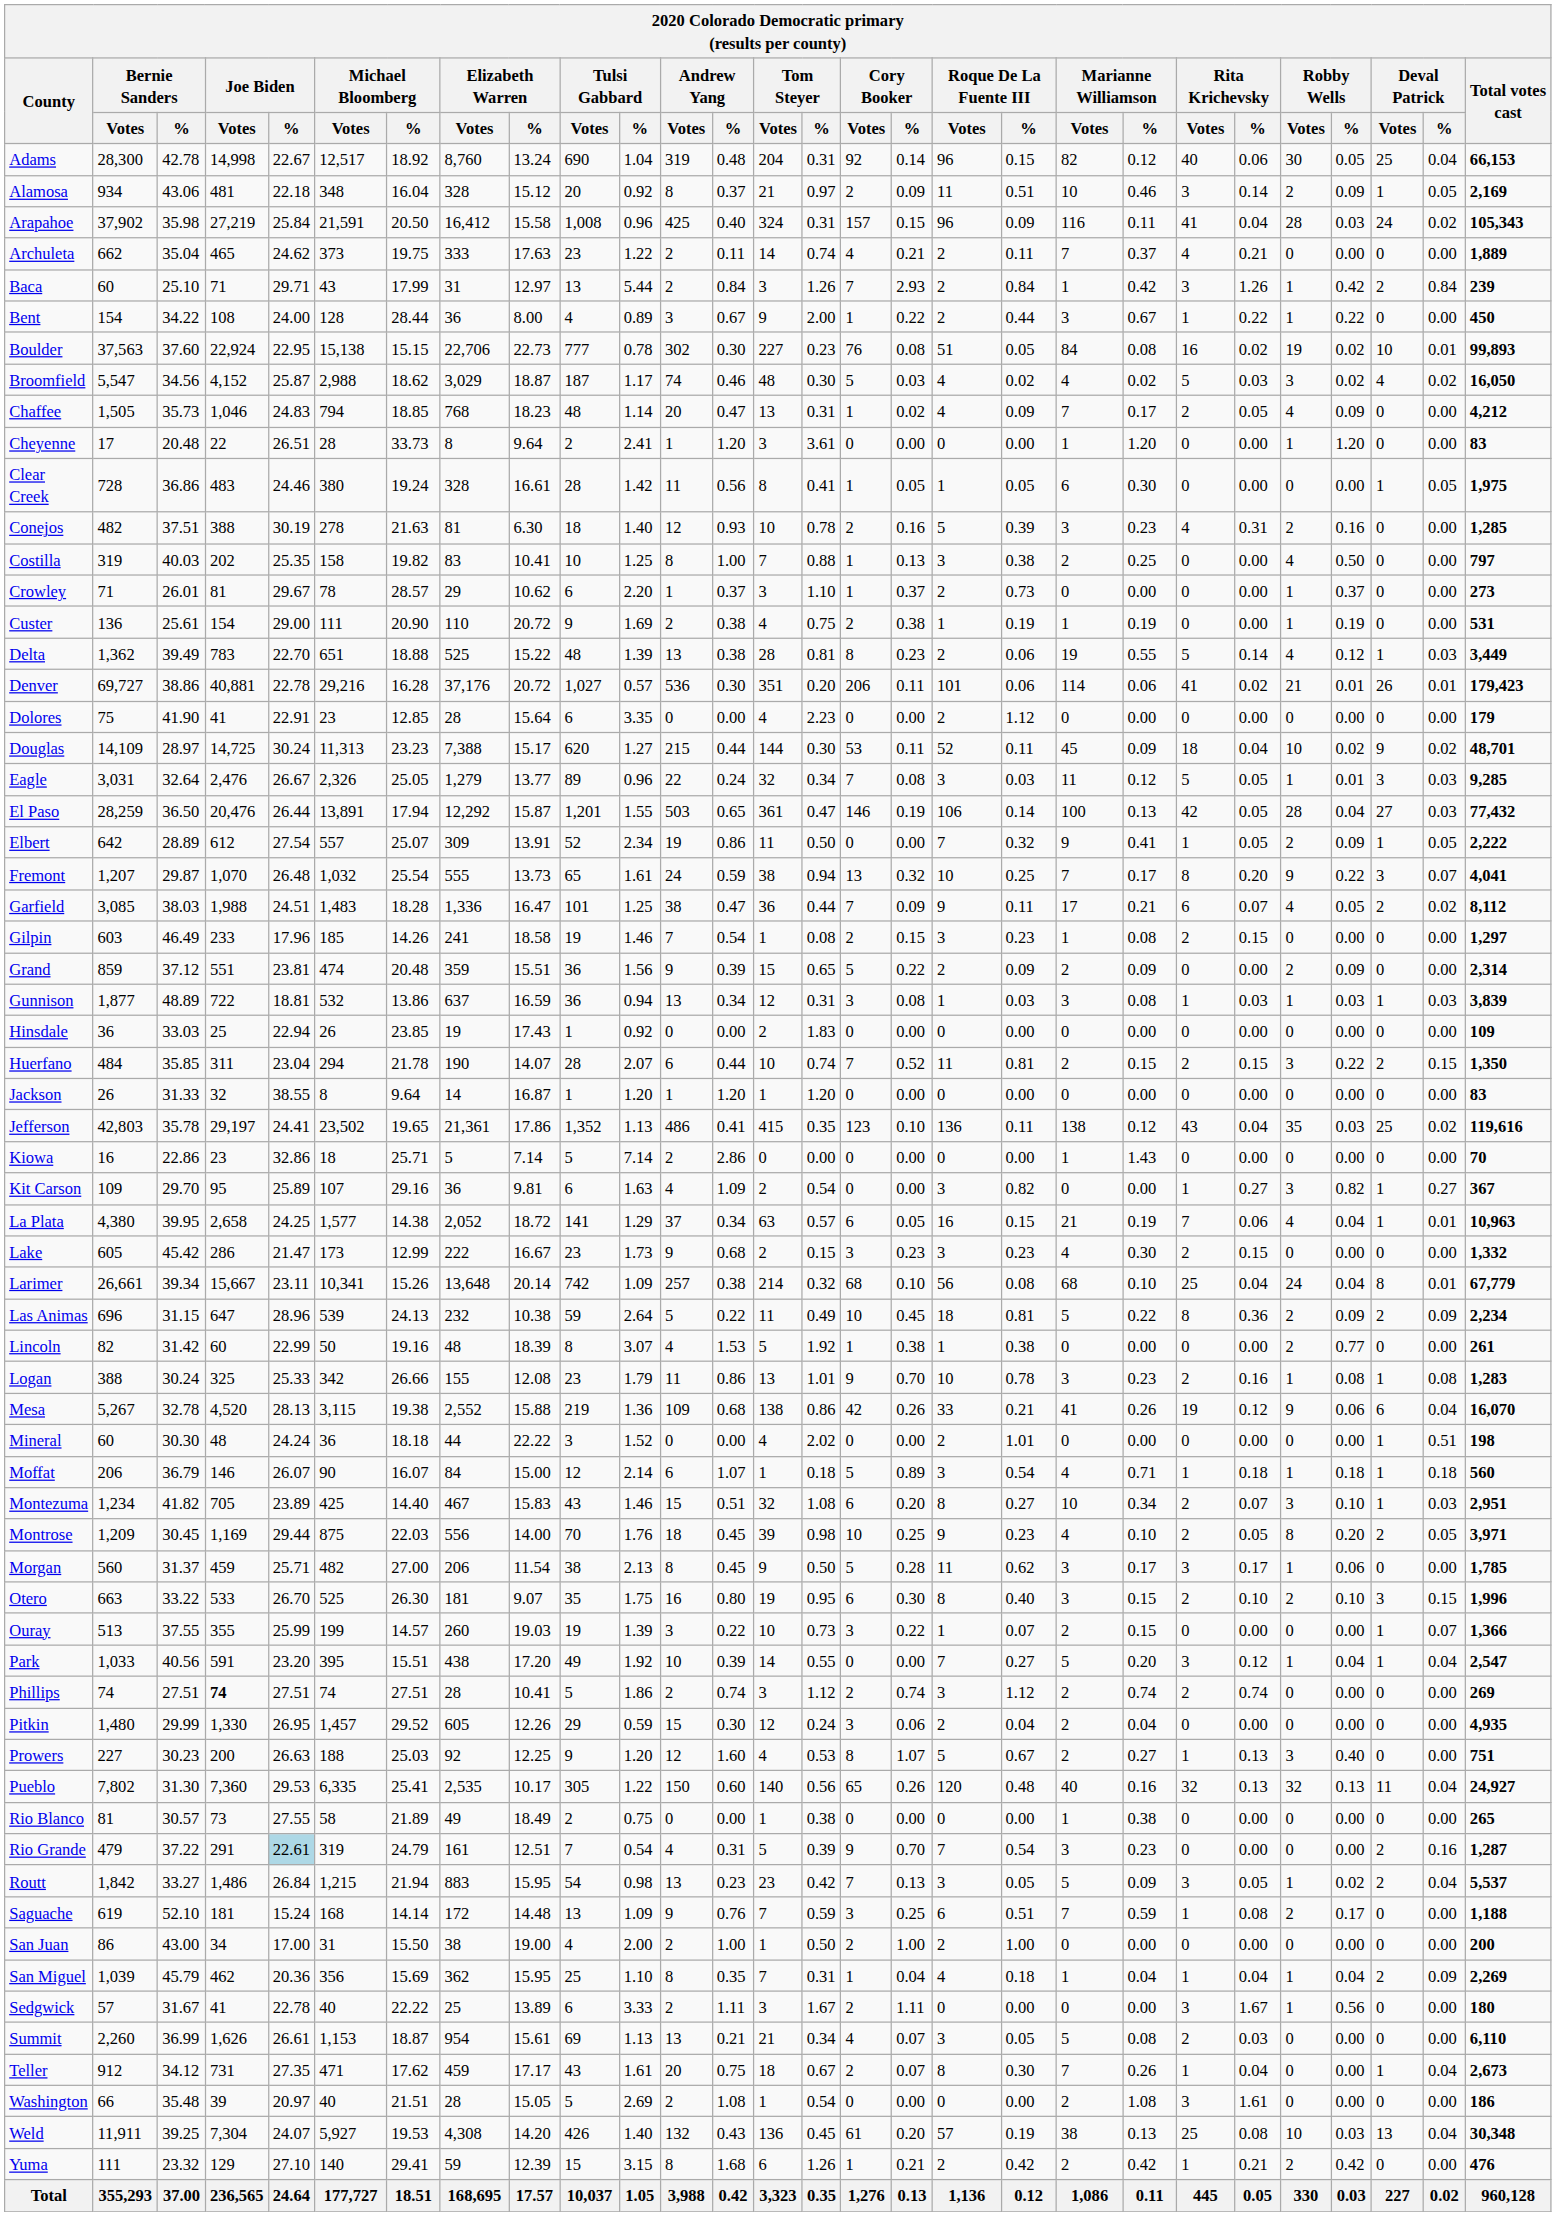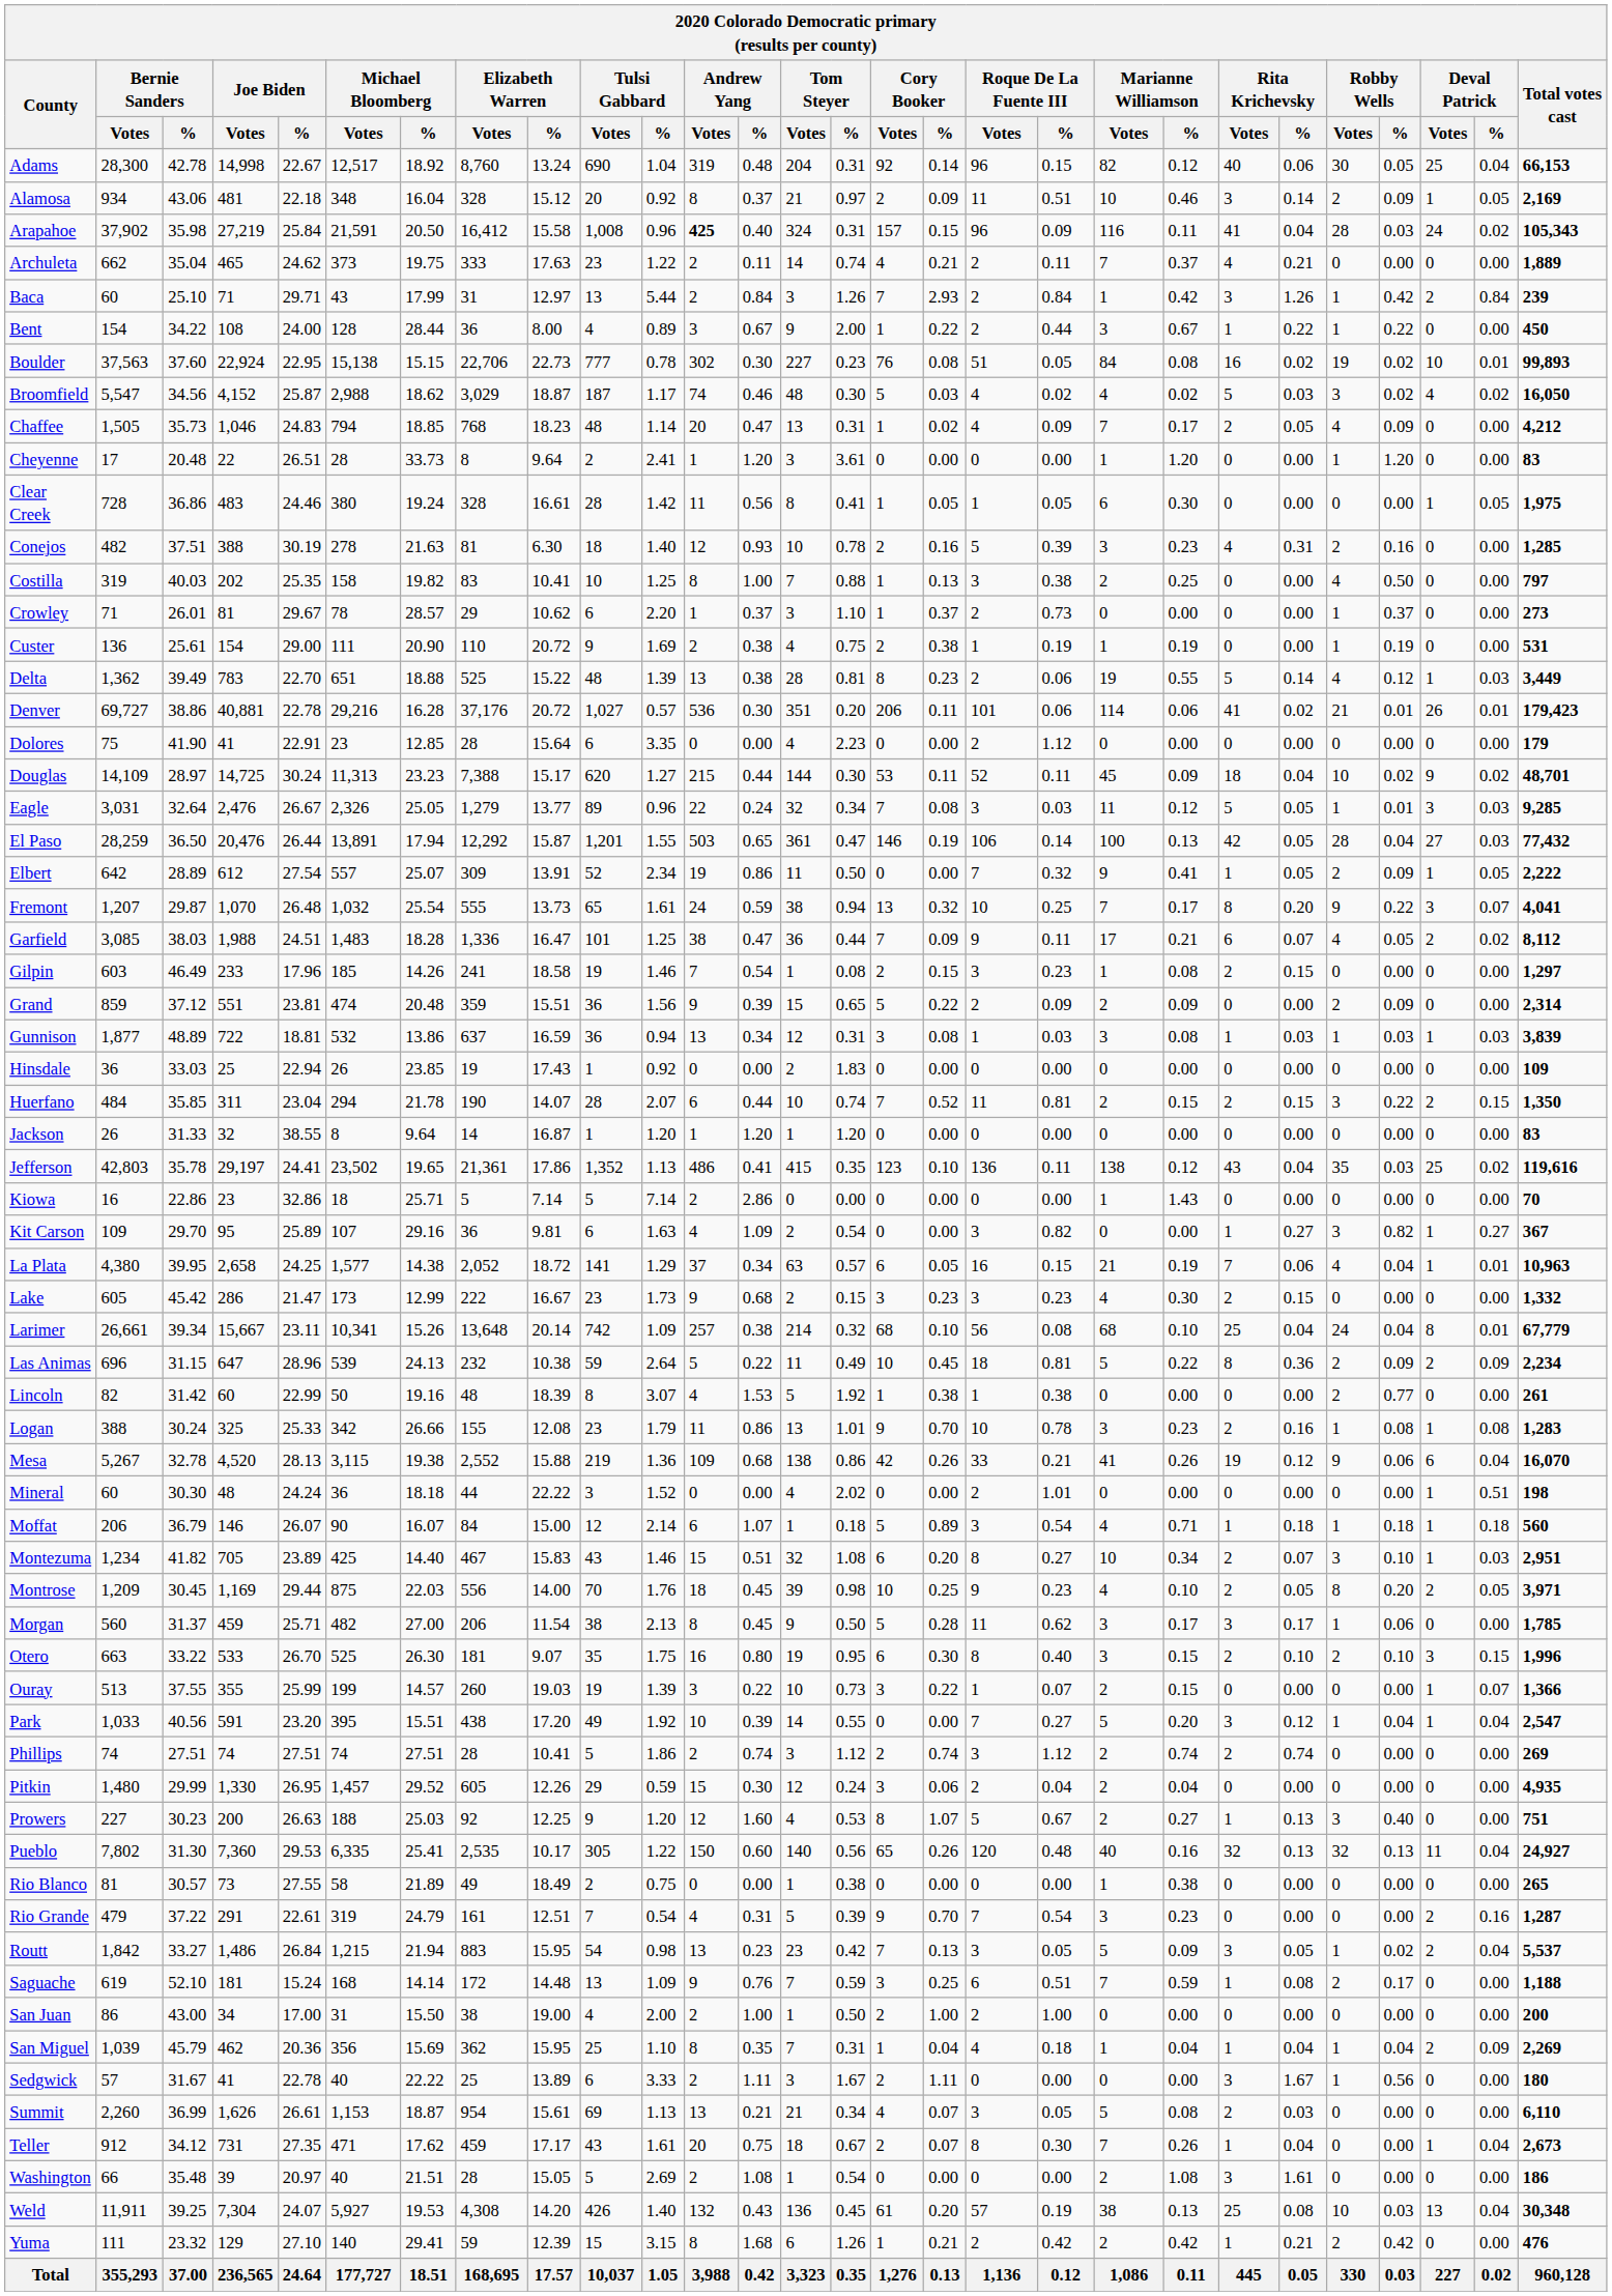Arapahoe | Andrew Yang / Votes: normal -> bold
Phillips | Joe Biden / Votes: bold -> normal
Rio Grande | Joe Biden / %: lightblue background -> no background
